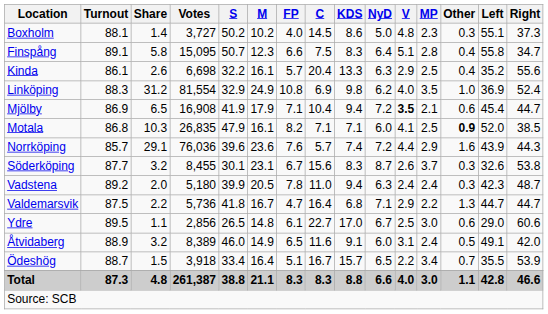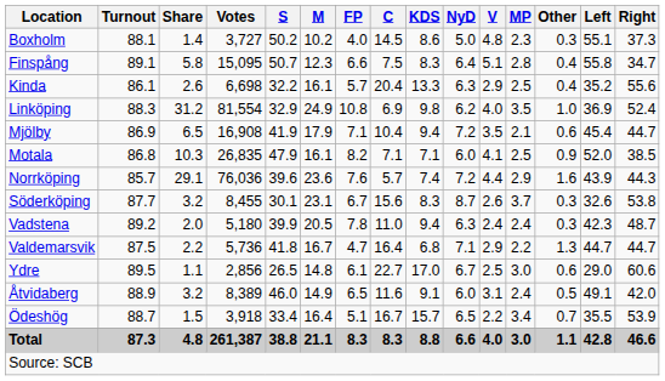Mjölby | V: bold -> normal
Motala | Other: bold -> normal
